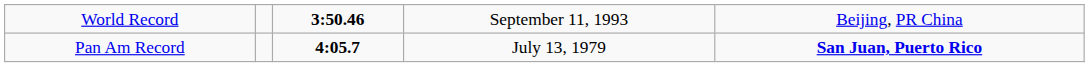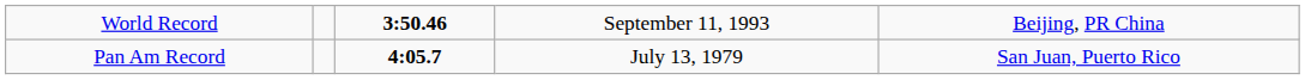Pan Am Record | column 5: bold -> normal
